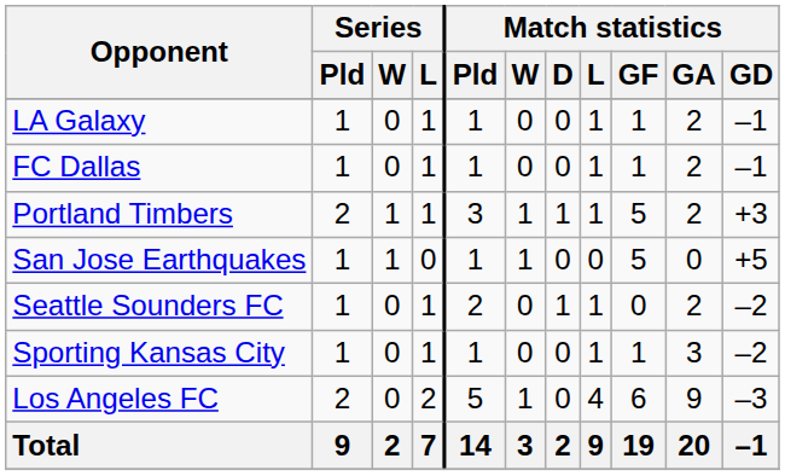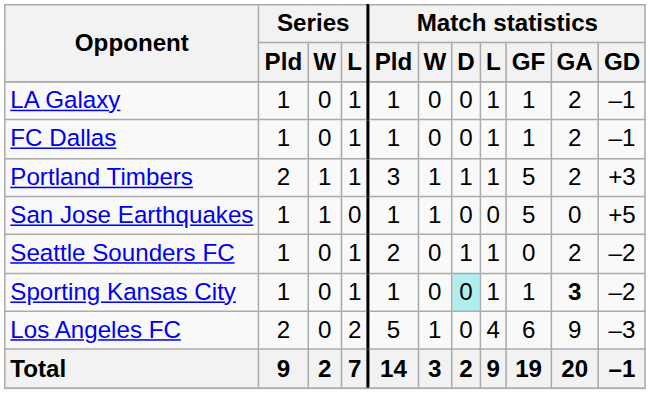Sporting Kansas City | Match statistics / D: no background -> paleturquoise background
Sporting Kansas City | Match statistics / GA: normal -> bold
